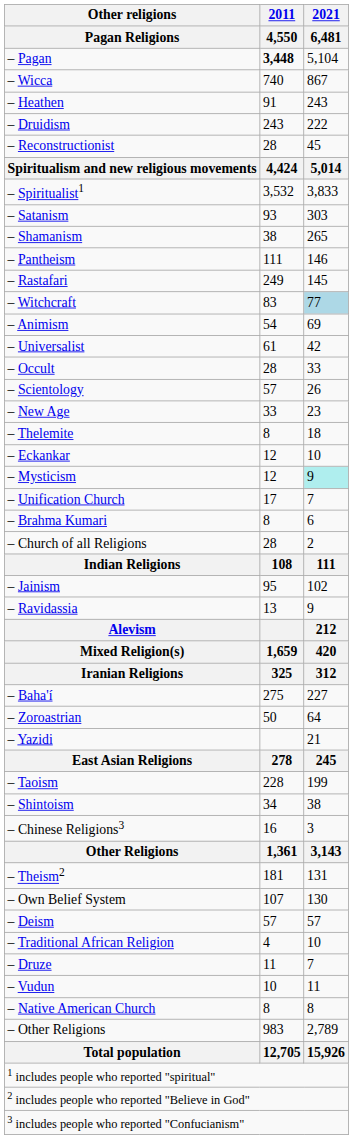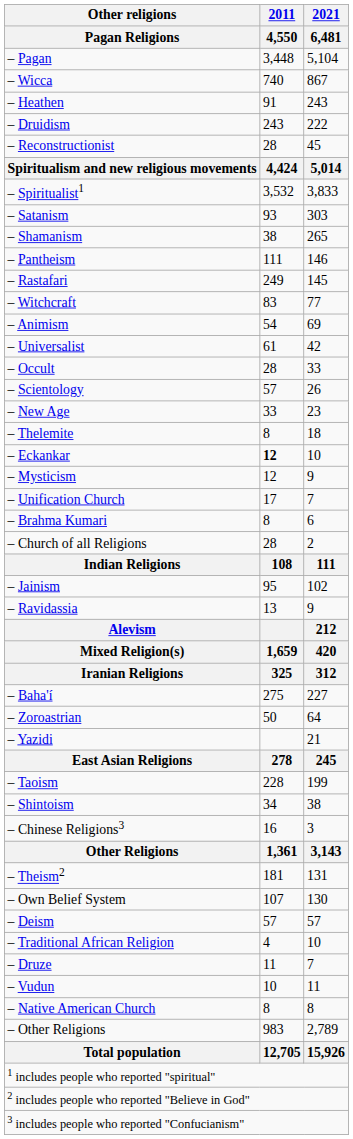– Pagan | 2011 / 4,550: bold -> normal
– Witchcraft | 2021 / 6,481: lightblue background -> no background
– Eckankar | 2011 / 4,550: normal -> bold
– Mysticism | 2021 / 6,481: paleturquoise background -> no background
